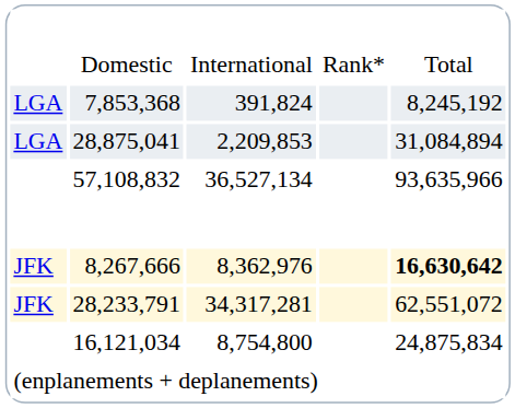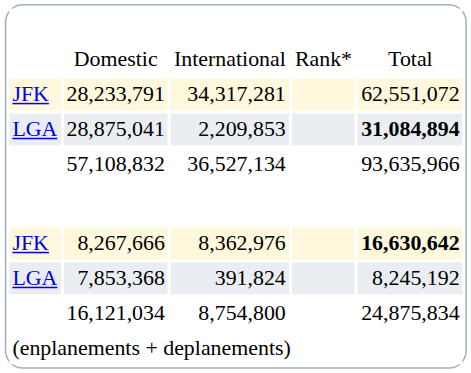rows swapped: 28,233,791 <-> 7,853,368
28,875,041 | column 5: normal -> bold
